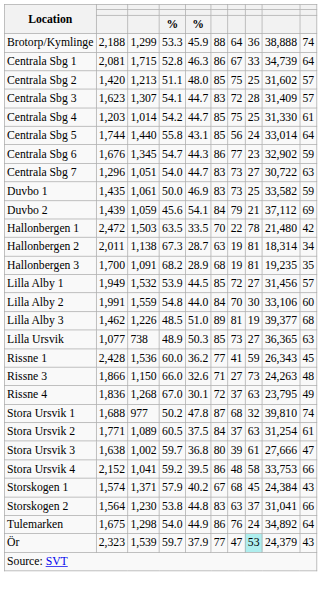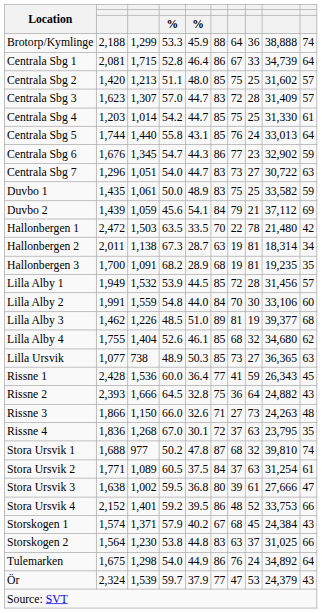Centrala Sbg 1 | column 5: 46.3 -> 46.4
Centrala Sbg 3 | column 4: 54.1 -> 57.0
Centrala Sbg 5 | column 7: 56 -> 76
Centrala Sbg 5 | column 9: 33,014 -> 33,013
Duvbo 1 | column 5: 46.9 -> 48.9
Duvbo 1 | column 7: 73 -> 75
Lilla Alby 1 | column 8: 27 -> 28
+ row: Lilla Alby 4 | 1,755 | 1,404 | 52.6 | 46.1 | 85 | 68 | 32 | 34,680 | 62
Rissne 1 | column 5: 36.2 -> 36.4
+ row: Rissne 2 | 2,393 | 1,666 | 64.5 | 32.8 | 75 | 36 | 64 | 24,882 | 43
Rissne 4 | column 10: 49 -> 35
Stora Ursvik 3 | column 4: 59.7 -> 59.5
Stora Ursvik 4 | column 3: 1,041 -> 1,401
Stora Ursvik 4 | column 8: 58 -> 52
Storskogen 2 | column 9: 31,041 -> 31,025
Ör | column 2: 2,323 -> 2,324
Ör | column 8: paleturquoise background -> no background
